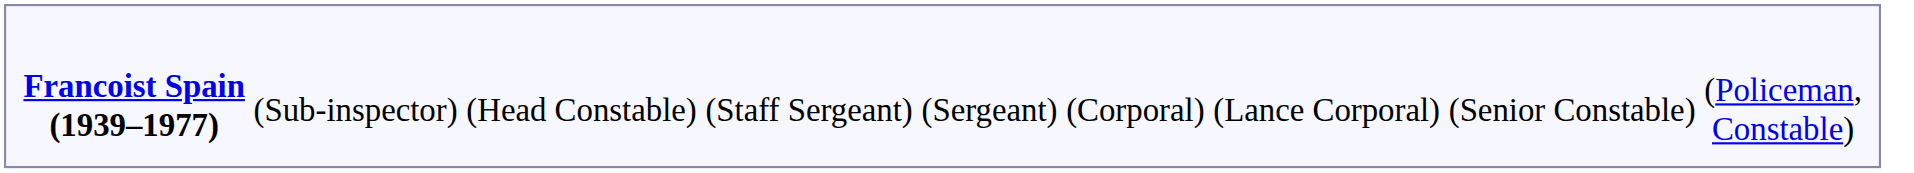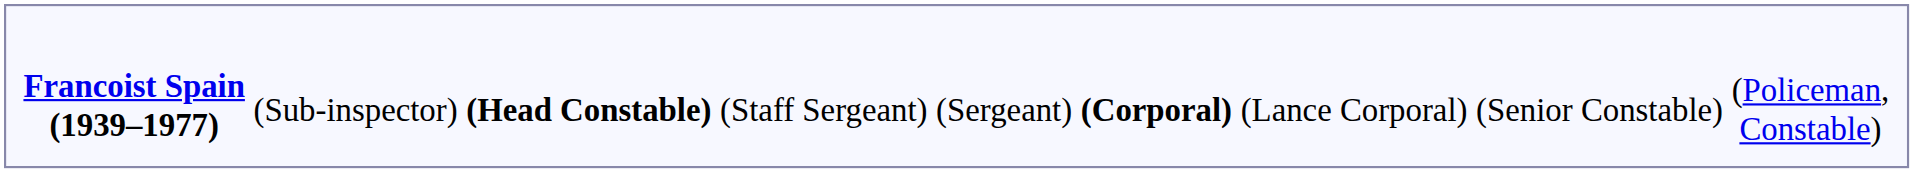Francoist Spain (1939–1977) / (Sub-inspector) | column 3: normal -> bold
Francoist Spain (1939–1977) / (Sub-inspector) | column 6: normal -> bold
